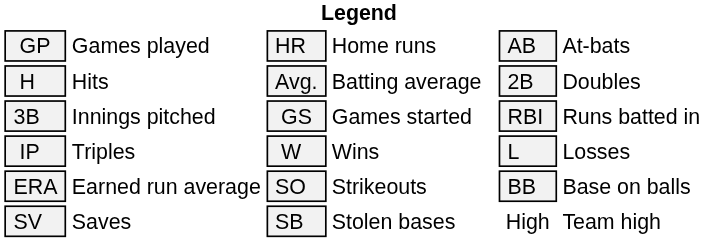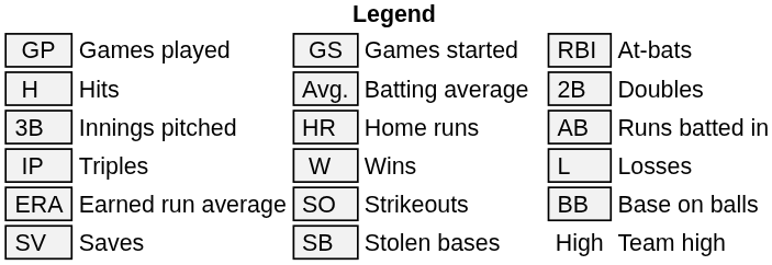GP | column 3: HR -> GS
GP | column 4: Home runs -> Games started
GP | column 5: AB -> RBI
3B | column 3: GS -> HR
3B | column 4: Games started -> Home runs
3B | column 5: RBI -> AB
